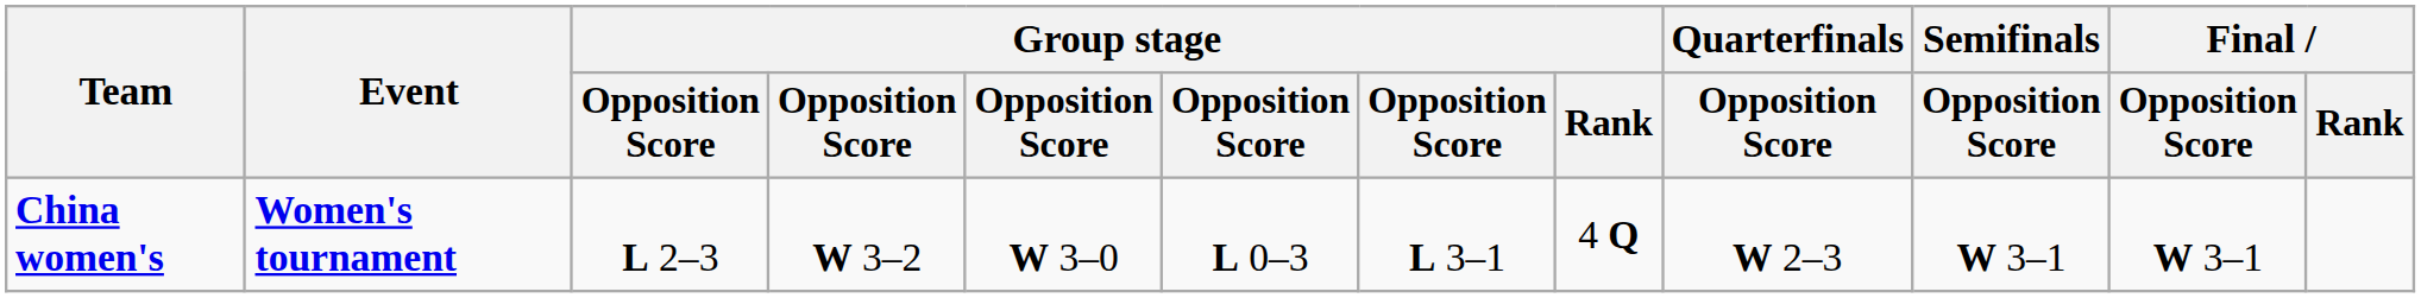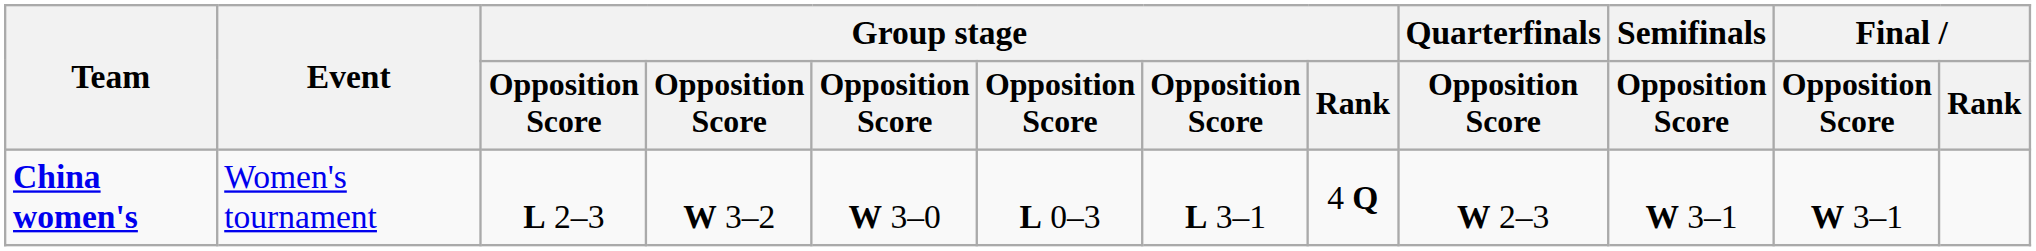China women's | Event: bold -> normal
